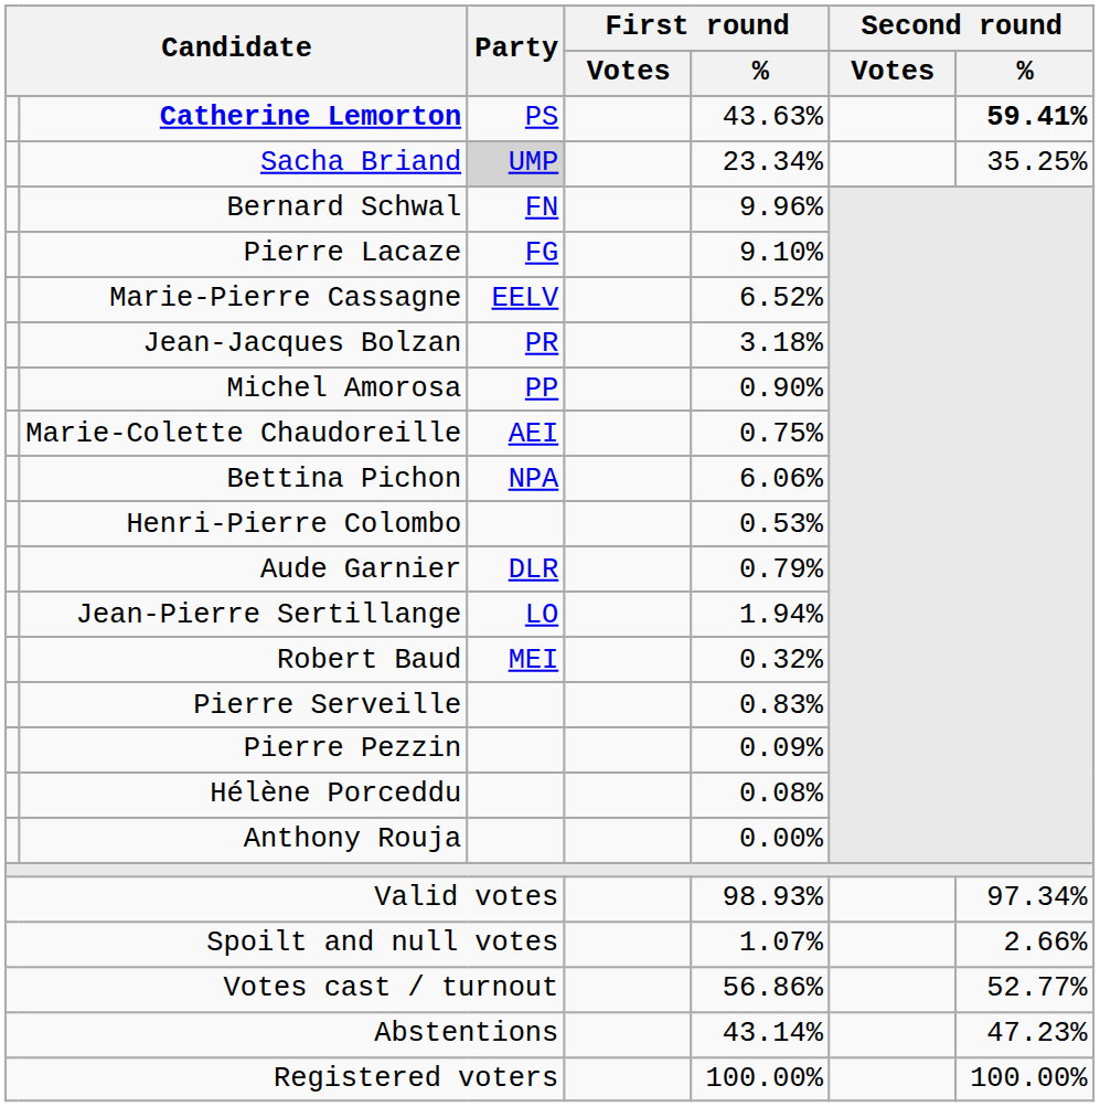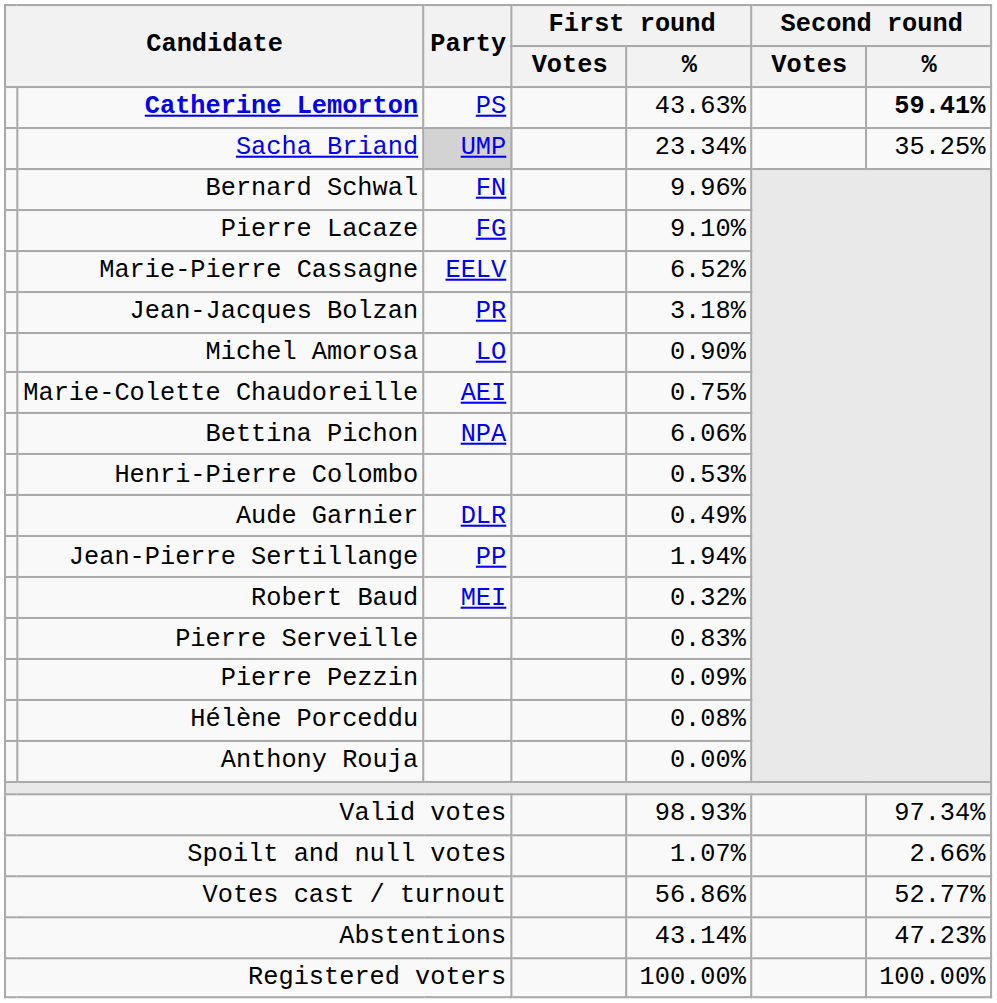Michel Amorosa | Party: PP -> LO
Aude Garnier | First round / %: 0.79% -> 0.49%
Jean-Pierre Sertillange | Party: LO -> PP
